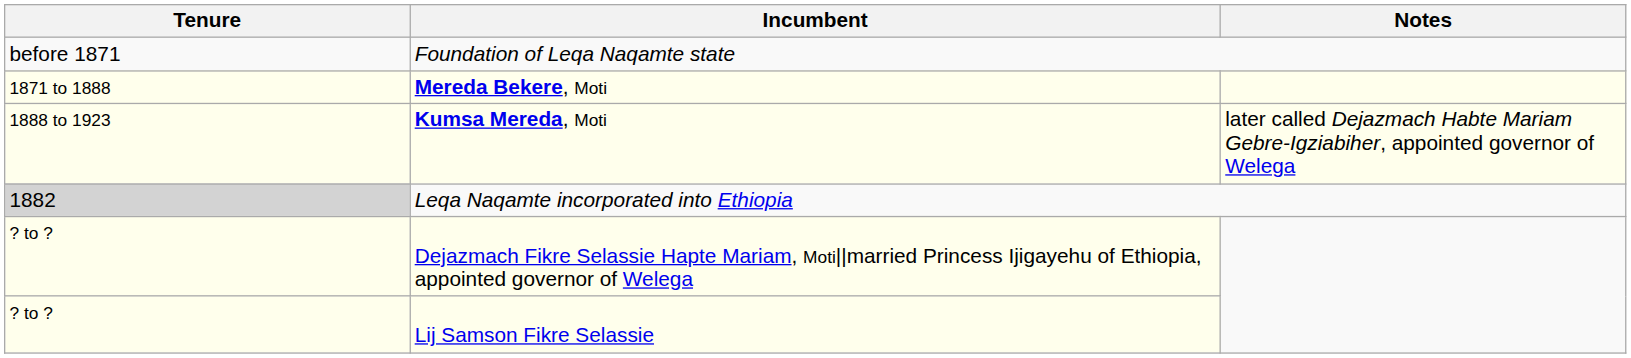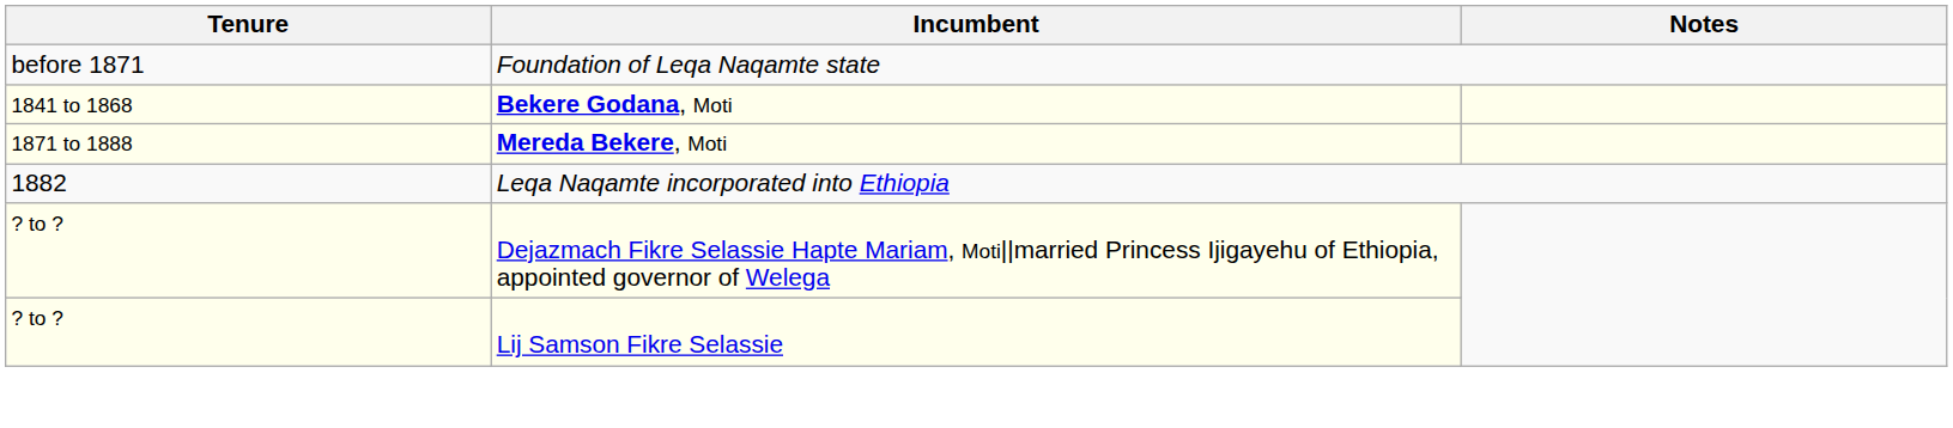+ row: 1841 to 1868 | Bekere Godana, Moti
- row: 1888 to 1923 | Kumsa Mereda, Moti | later called Dejazmach Habte Mariam Gebre-Igziabiher, appointed governor of Welega
Leqa Naqamte incorporated into Ethiopia | Tenure: lightgrey background -> no background
